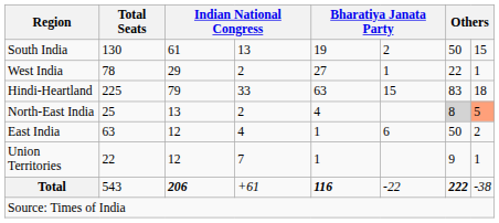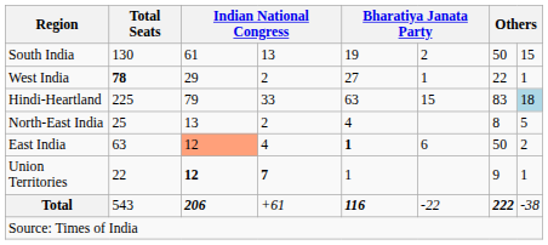West India | Total Seats: normal -> bold
Hindi-Heartland | column 8: no background -> lightblue background
North-East India | column 7: lightgrey background -> no background
North-East India | column 8: lightsalmon background -> no background
East India | column 3: no background -> lightsalmon background
East India | column 5: normal -> bold
Union Territories | column 3: normal -> bold
Union Territories | column 4: normal -> bold
